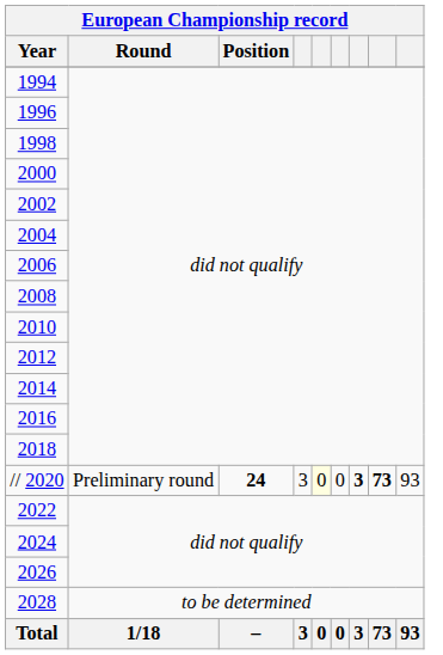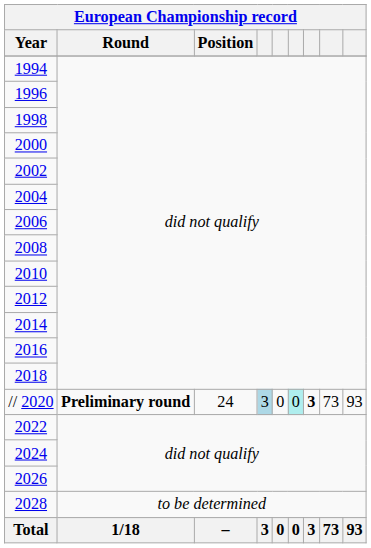// 2020 | Round: normal -> bold
// 2020 | Position: bold -> normal
// 2020 | column 4: no background -> lightblue background
// 2020 | column 5: lightyellow background -> no background
// 2020 | column 6: no background -> paleturquoise background
// 2020 | column 8: bold -> normal
